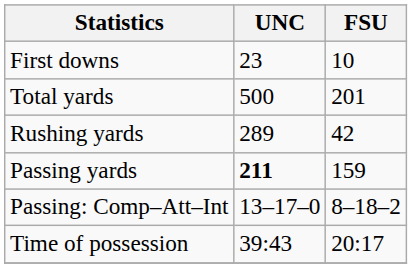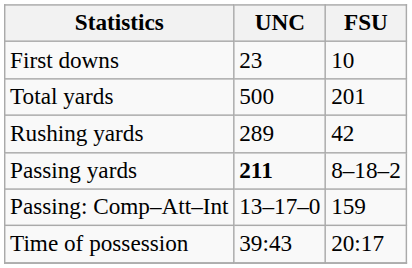Passing yards | FSU: 159 -> 8–18–2
Passing: Comp–Att–Int | FSU: 8–18–2 -> 159
